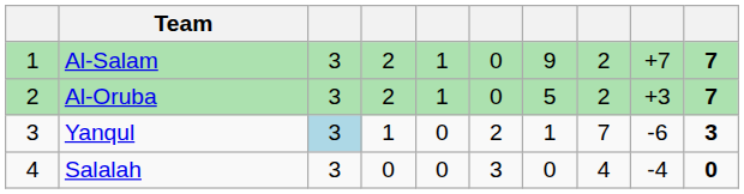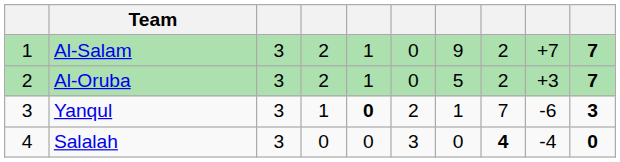Yanqul | column 3: lightblue background -> no background
Yanqul | column 5: normal -> bold
Salalah | column 8: normal -> bold
